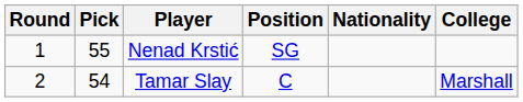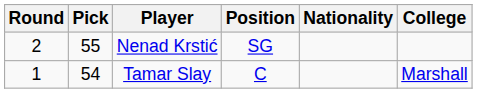Nenad Krstić | Round: 1 -> 2
Tamar Slay | Round: 2 -> 1
